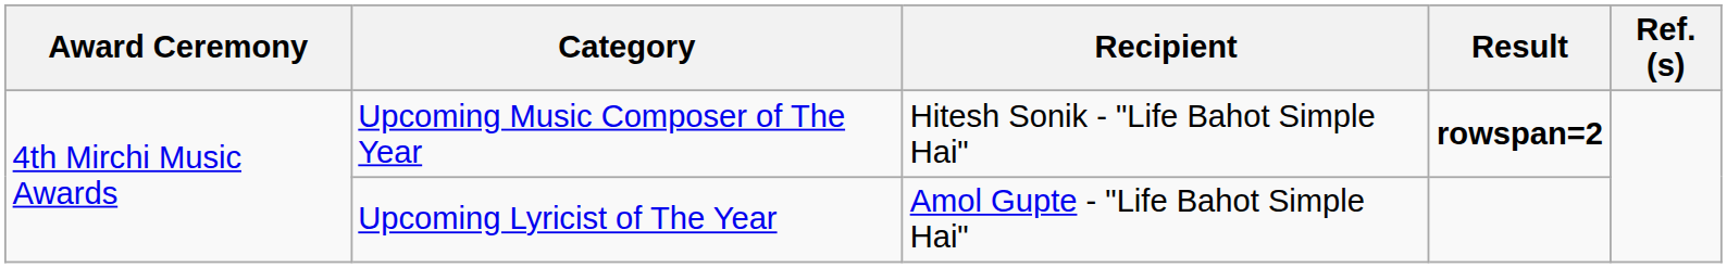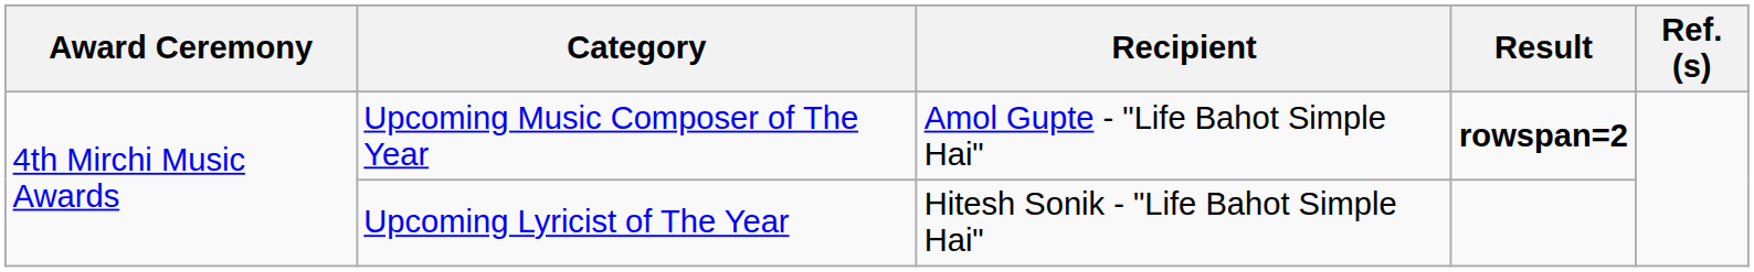Upcoming Music Composer of The Year | Recipient: Hitesh Sonik - "Life Bahot Simple Hai" -> Amol Gupte - "Life Bahot Simple Hai"
Upcoming Lyricist of The Year | Recipient: Amol Gupte - "Life Bahot Simple Hai" -> Hitesh Sonik - "Life Bahot Simple Hai"
